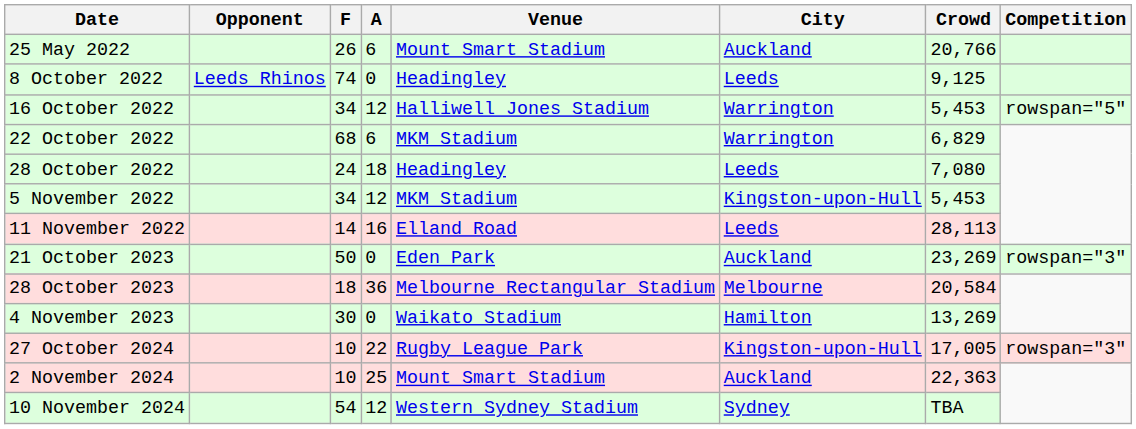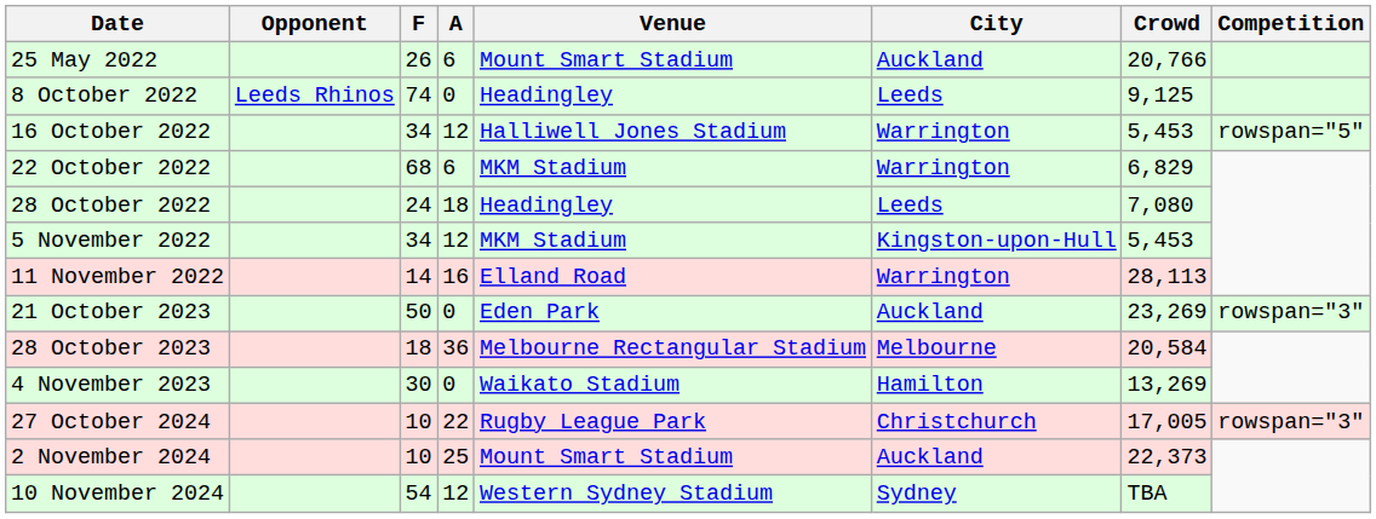11 November 2022 | City: Leeds -> Warrington
27 October 2024 | City: Kingston-upon-Hull -> Christchurch
2 November 2024 | Crowd: 22,363 -> 22,373
